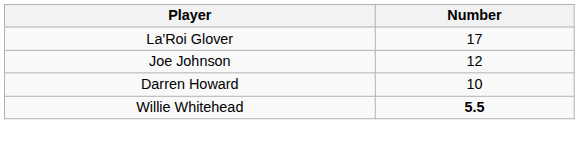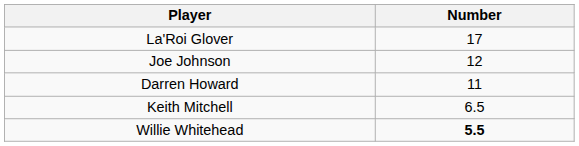Darren Howard | Number: 10 -> 11
+ row: Keith Mitchell | 6.5
